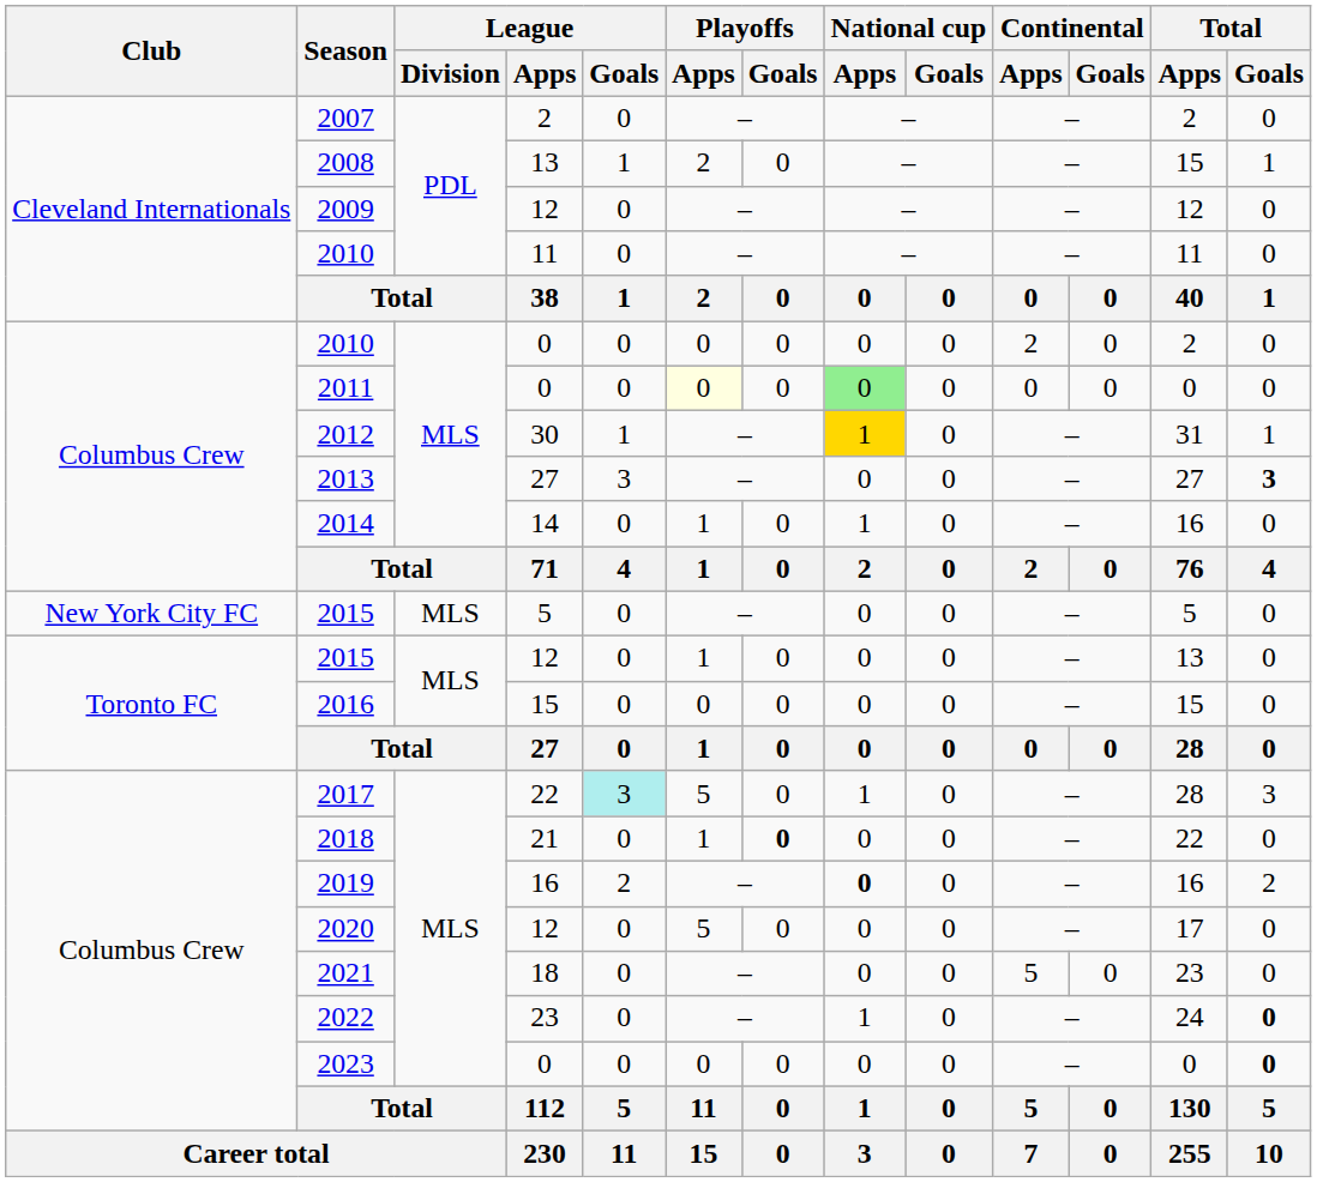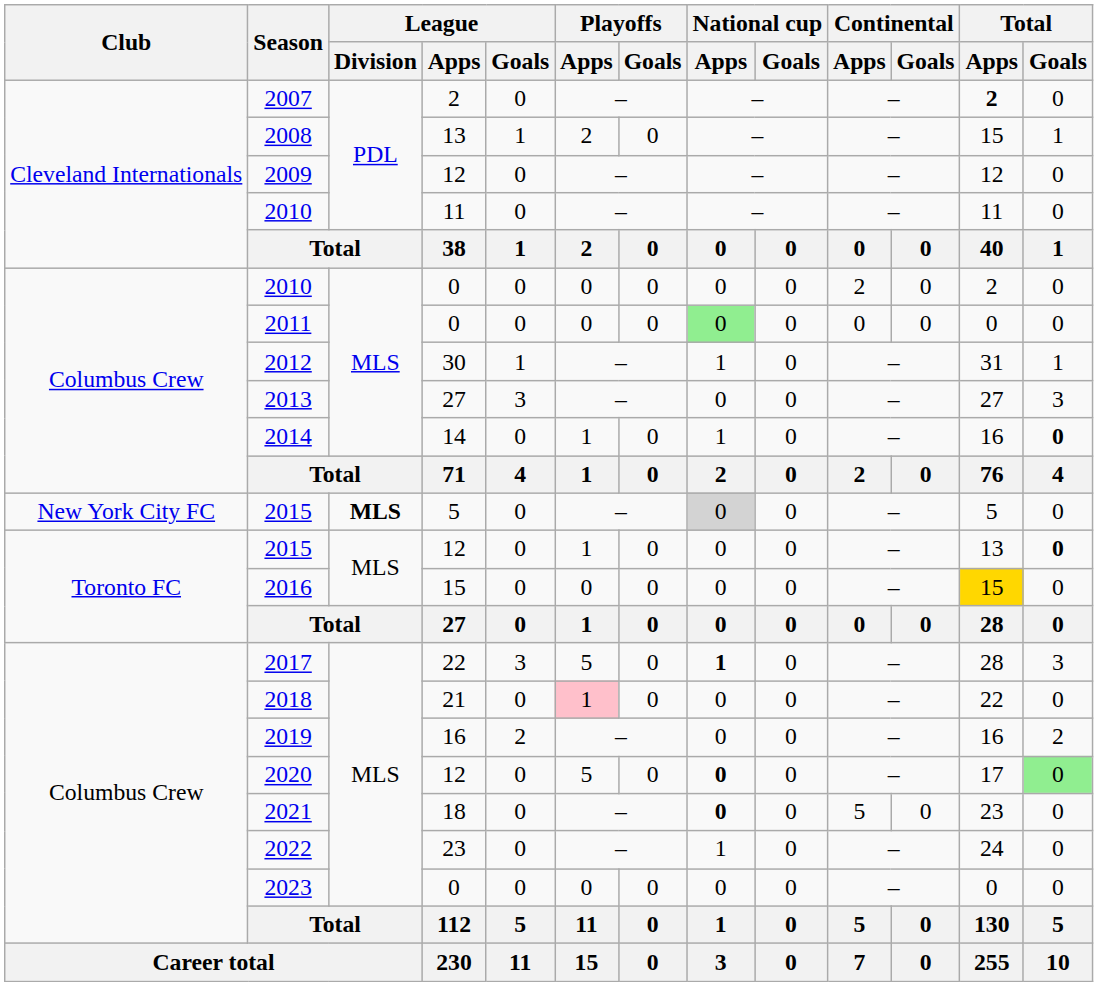2007 | Total / Apps: normal -> bold
2011 | Playoffs / Apps: lightyellow background -> no background
2012 | National cup / Apps: gold background -> no background
2013 | Total / Goals: bold -> normal
2014 | Total / Goals: normal -> bold
2015 / 5 | League / Division: normal -> bold
2015 / 5 | National cup / Apps: no background -> lightgrey background
2015 / 12 | Total / Goals: normal -> bold
2016 | Total / Apps: no background -> gold background
2017 | League / Goals: paleturquoise background -> no background
2017 | National cup / Apps: normal -> bold
2018 | Playoffs / Apps: no background -> pink background
2018 | Playoffs / Goals: bold -> normal
2019 | National cup / Apps: bold -> normal
2020 | National cup / Apps: normal -> bold
2020 | Total / Goals: no background -> lightgreen background
2021 | National cup / Apps: normal -> bold
2022 | Total / Goals: bold -> normal
2023 | Total / Goals: bold -> normal
